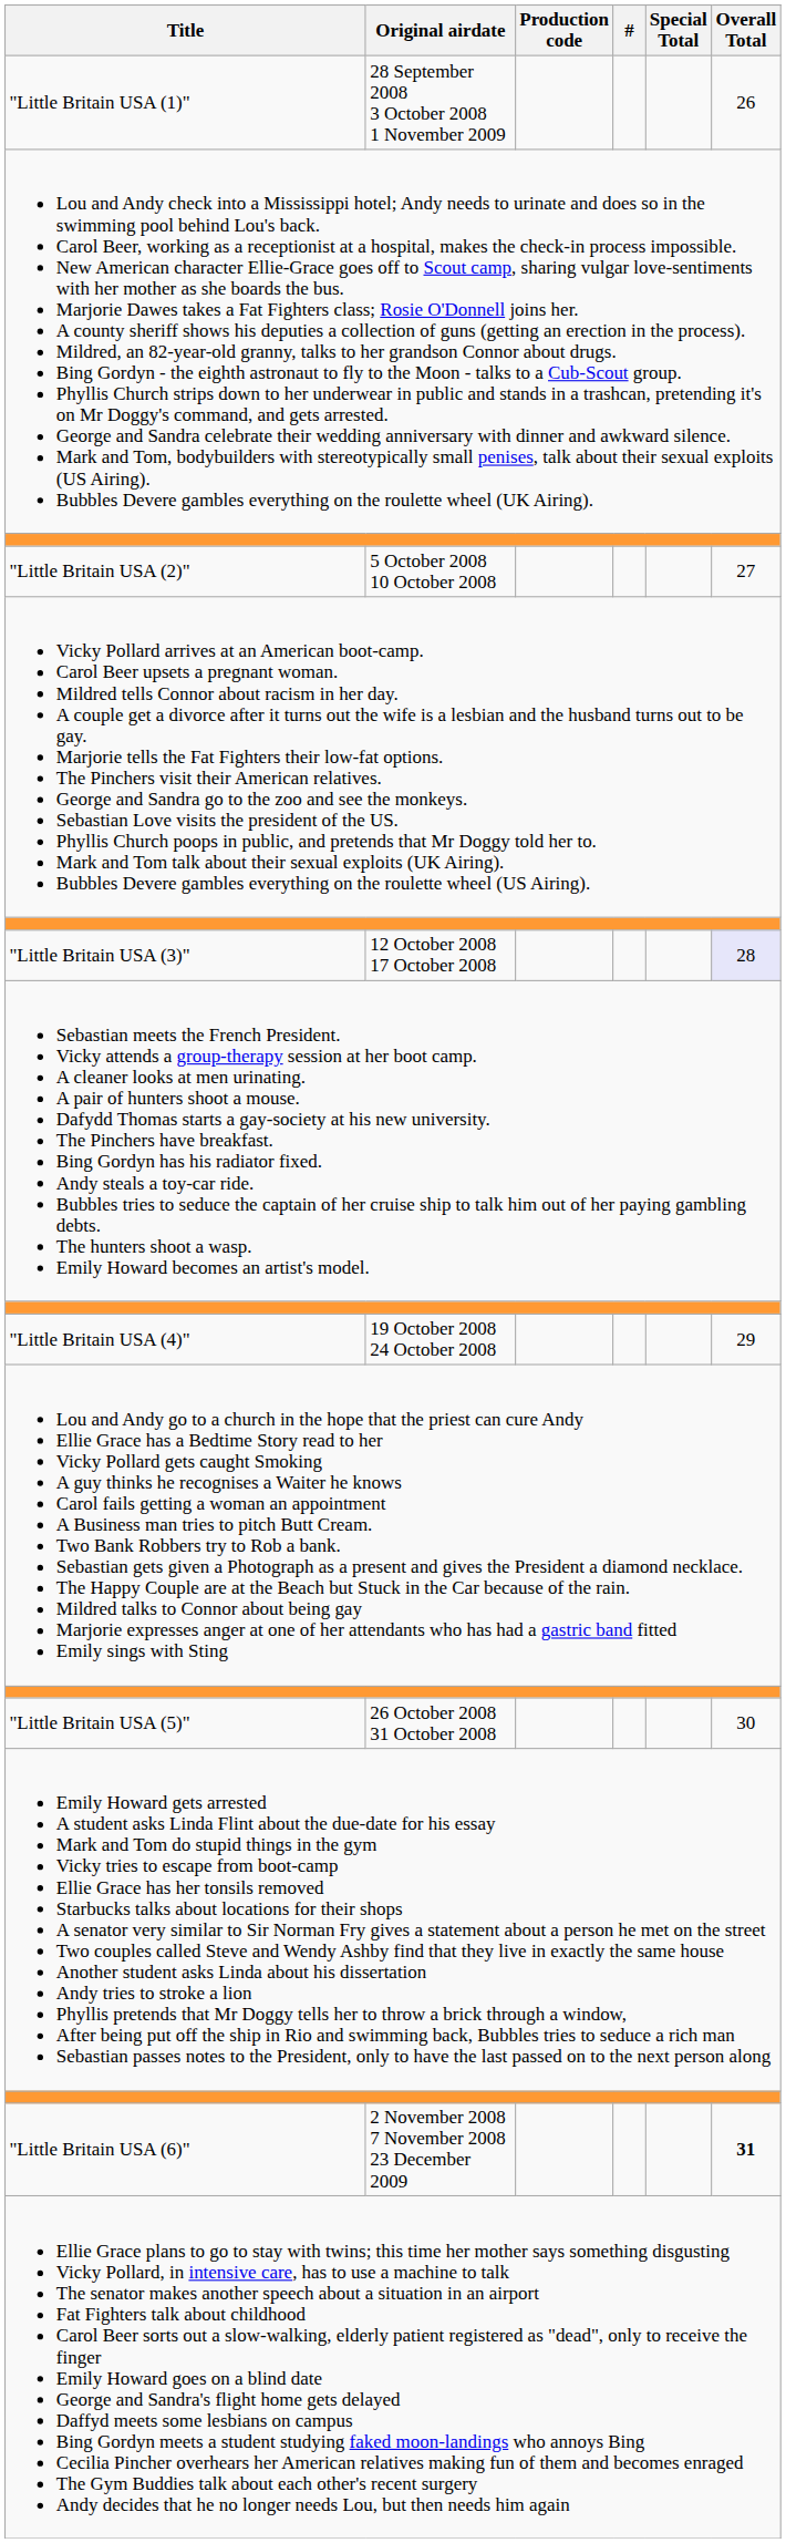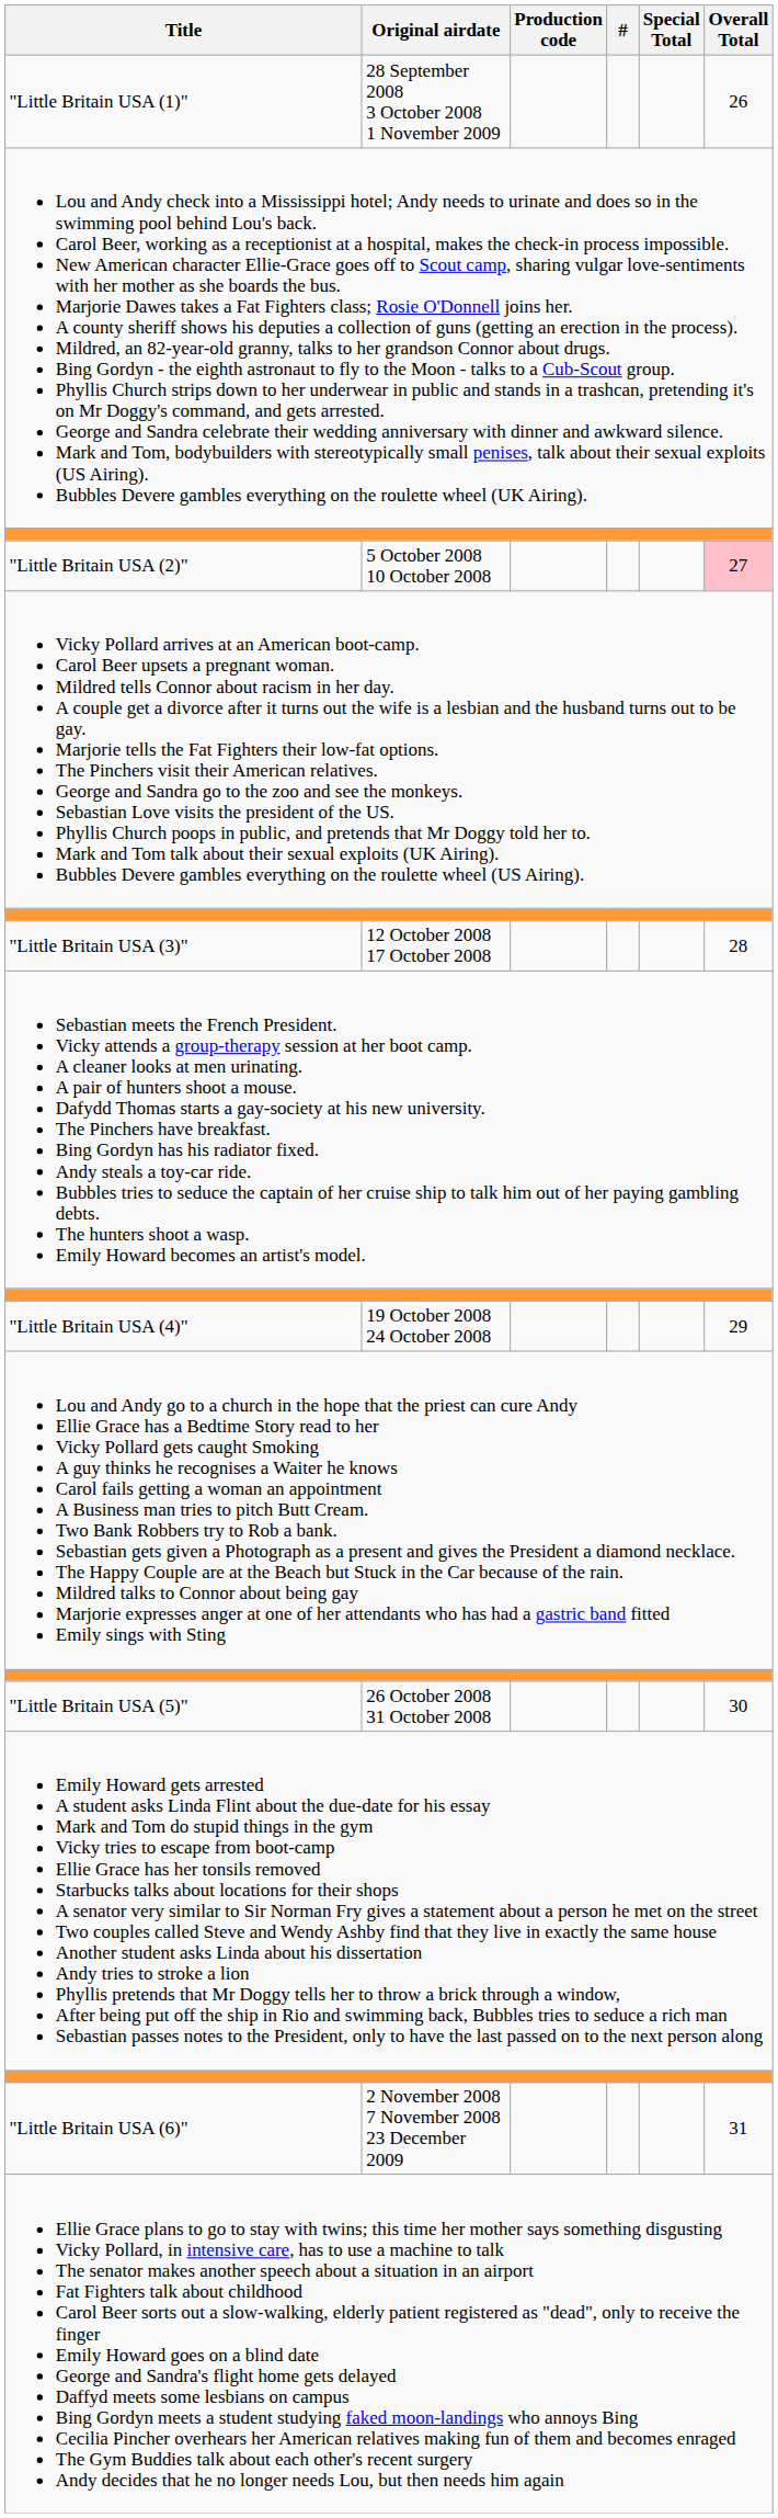"Little Britain USA (2)" | Overall Total: no background -> pink background
"Little Britain USA (3)" | Overall Total: lavender background -> no background
"Little Britain USA (6)" | Overall Total: bold -> normal
